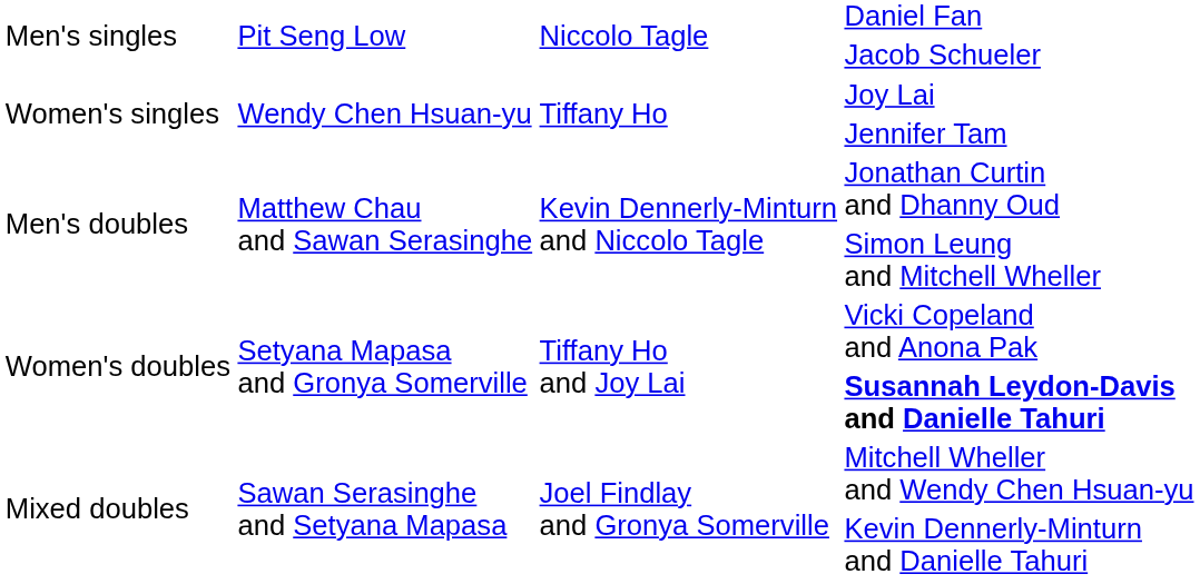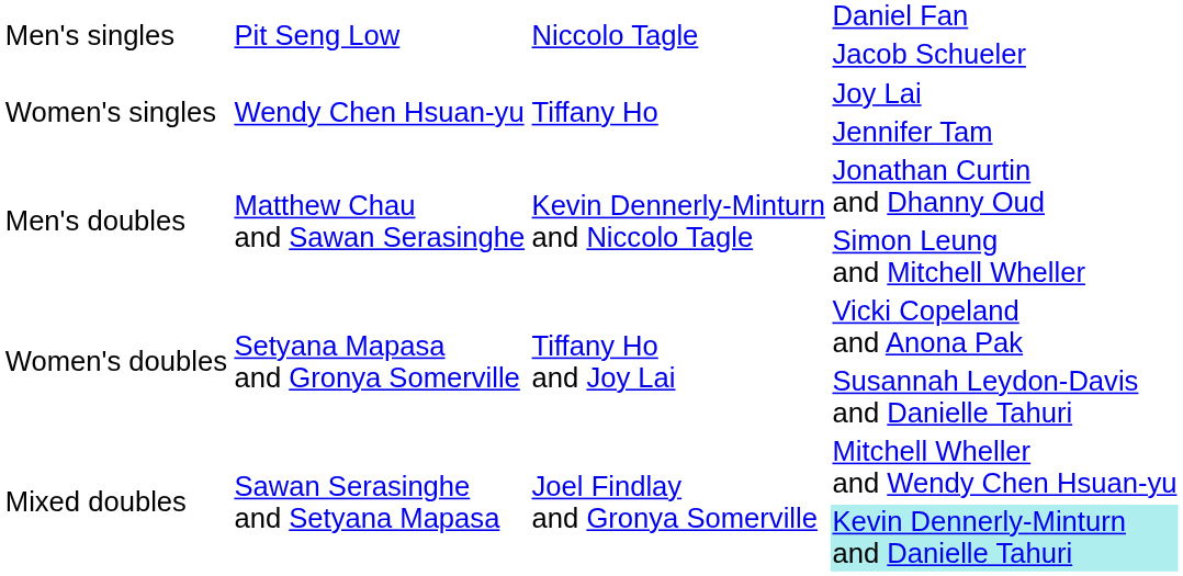Susannah Leydon-Davis and Danielle Tahuri | column 4: bold -> normal
Kevin Dennerly-Minturn and Danielle Tahuri | column 4: no background -> paleturquoise background
